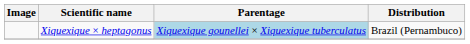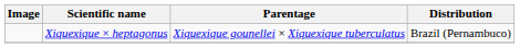Xiquexique × heptagonus | Parentage: lightblue background -> no background
